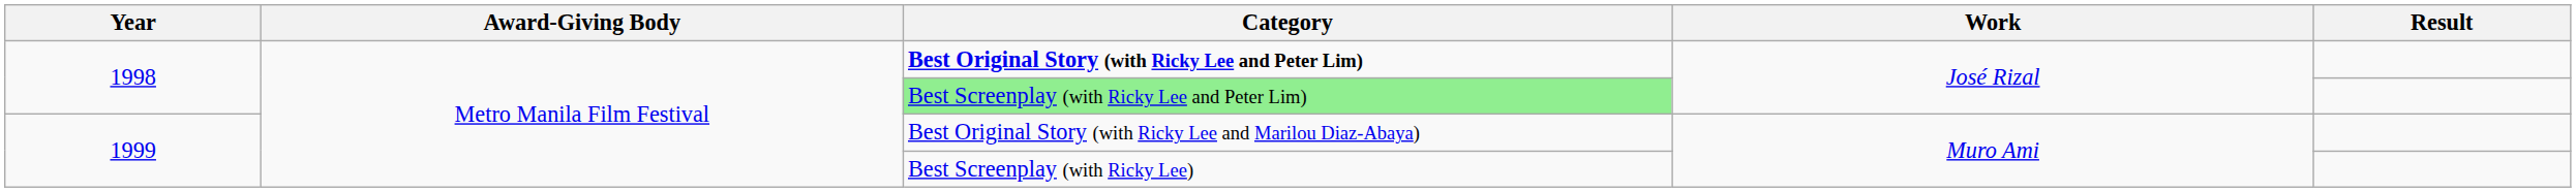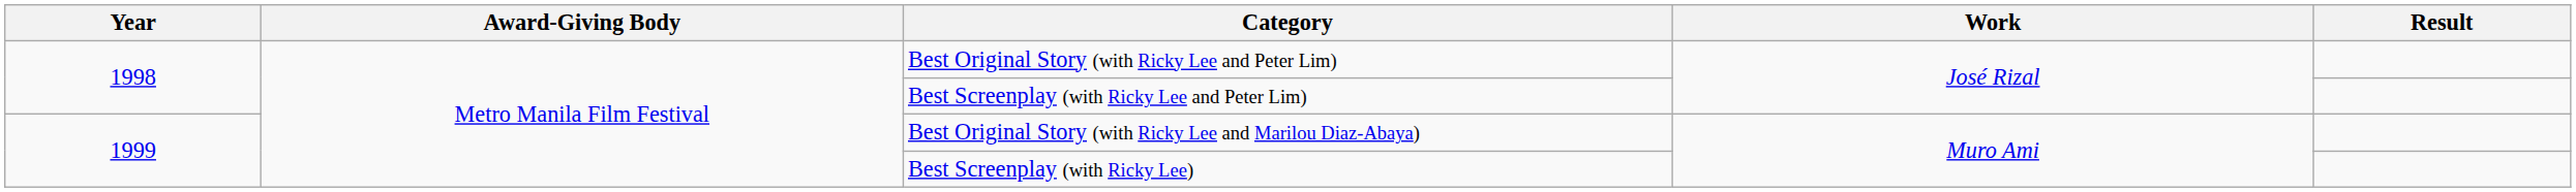Best Original Story (with Ricky Lee and Peter Lim) | Category: bold -> normal
Best Screenplay (with Ricky Lee and Peter Lim) | Category: lightgreen background -> no background
